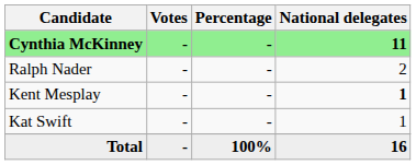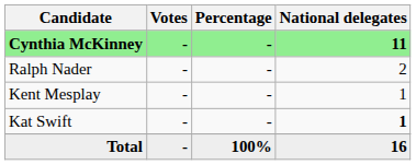Kent Mesplay | National delegates: bold -> normal
Kat Swift | National delegates: normal -> bold
